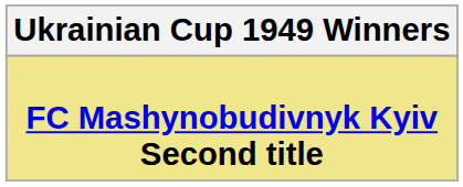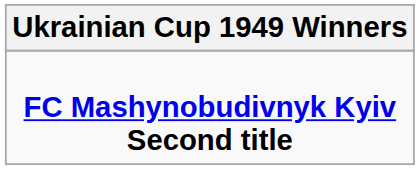row 2 | column 1: khaki background -> no background
